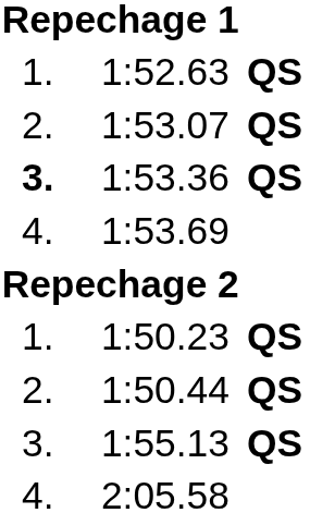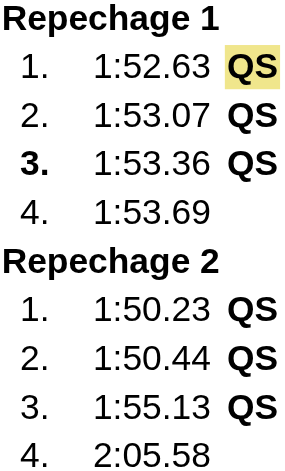1:52.63 | column 3: no background -> khaki background
